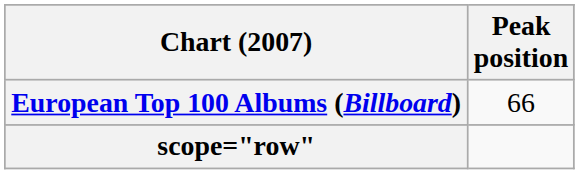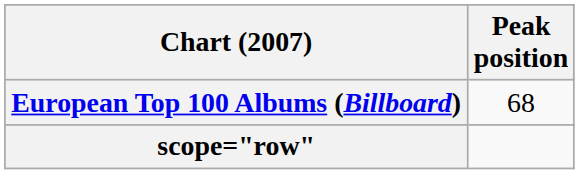European Top 100 Albums (Billboard) | Peak position: 66 -> 68
